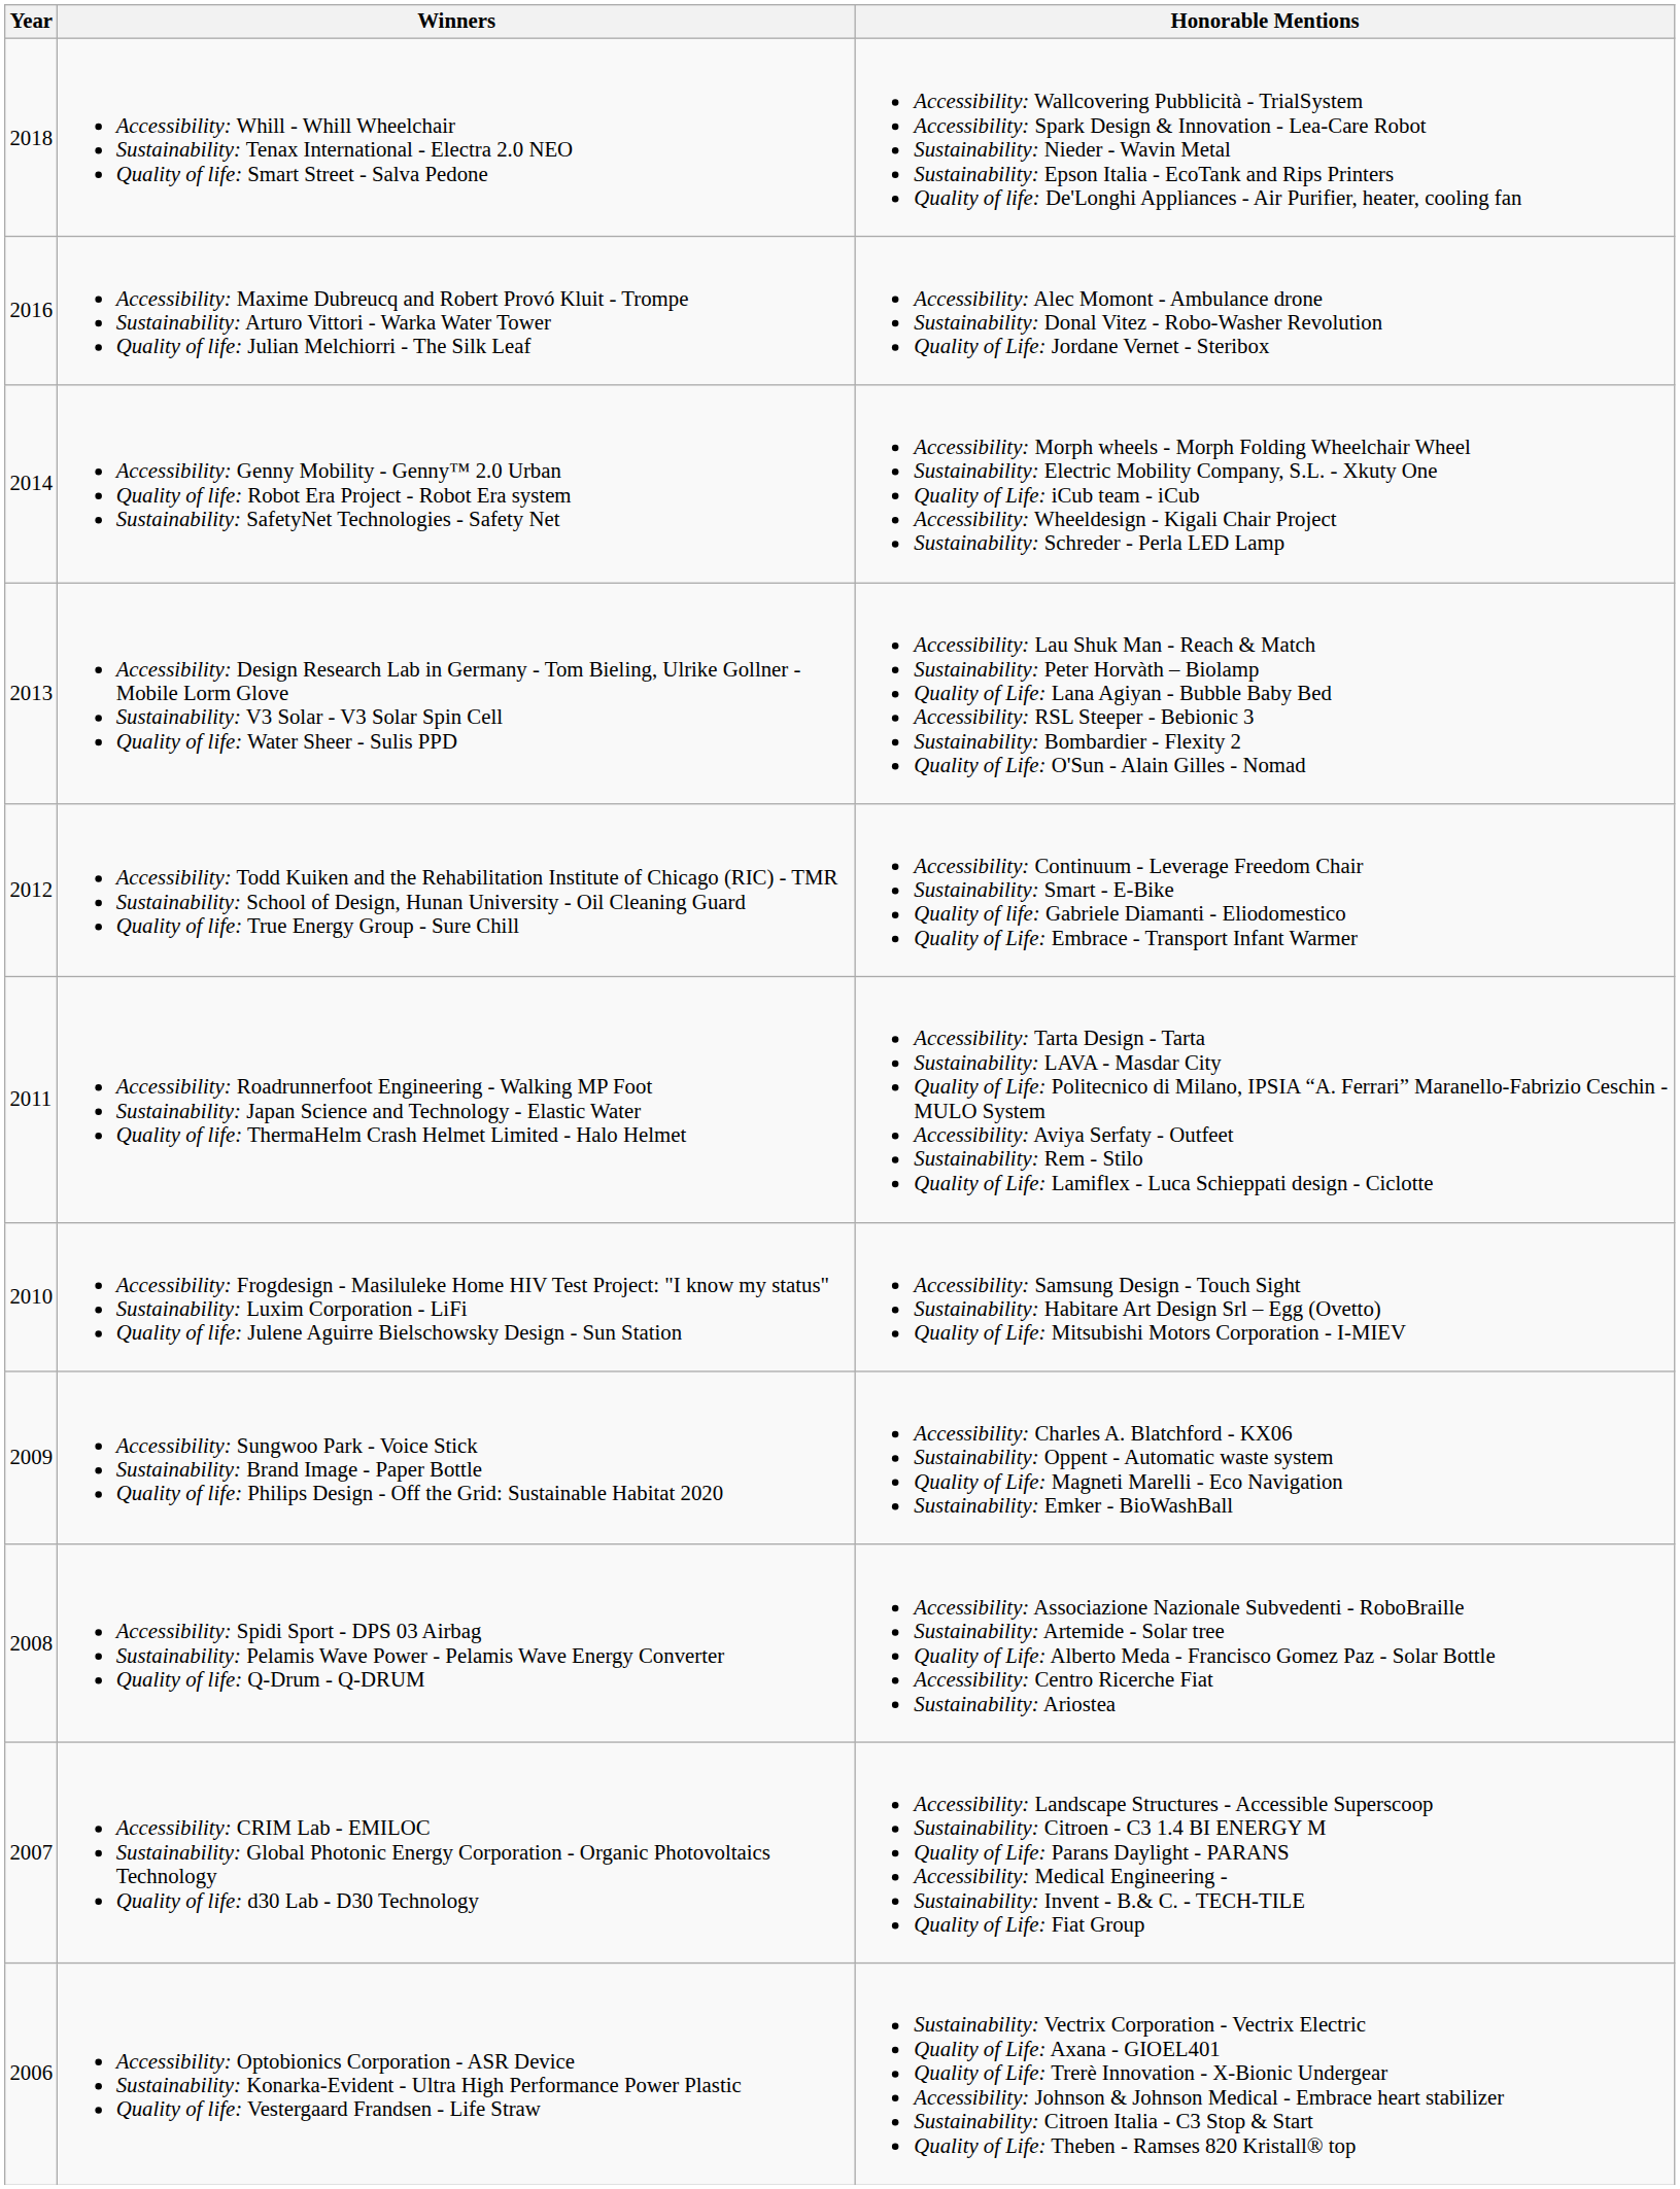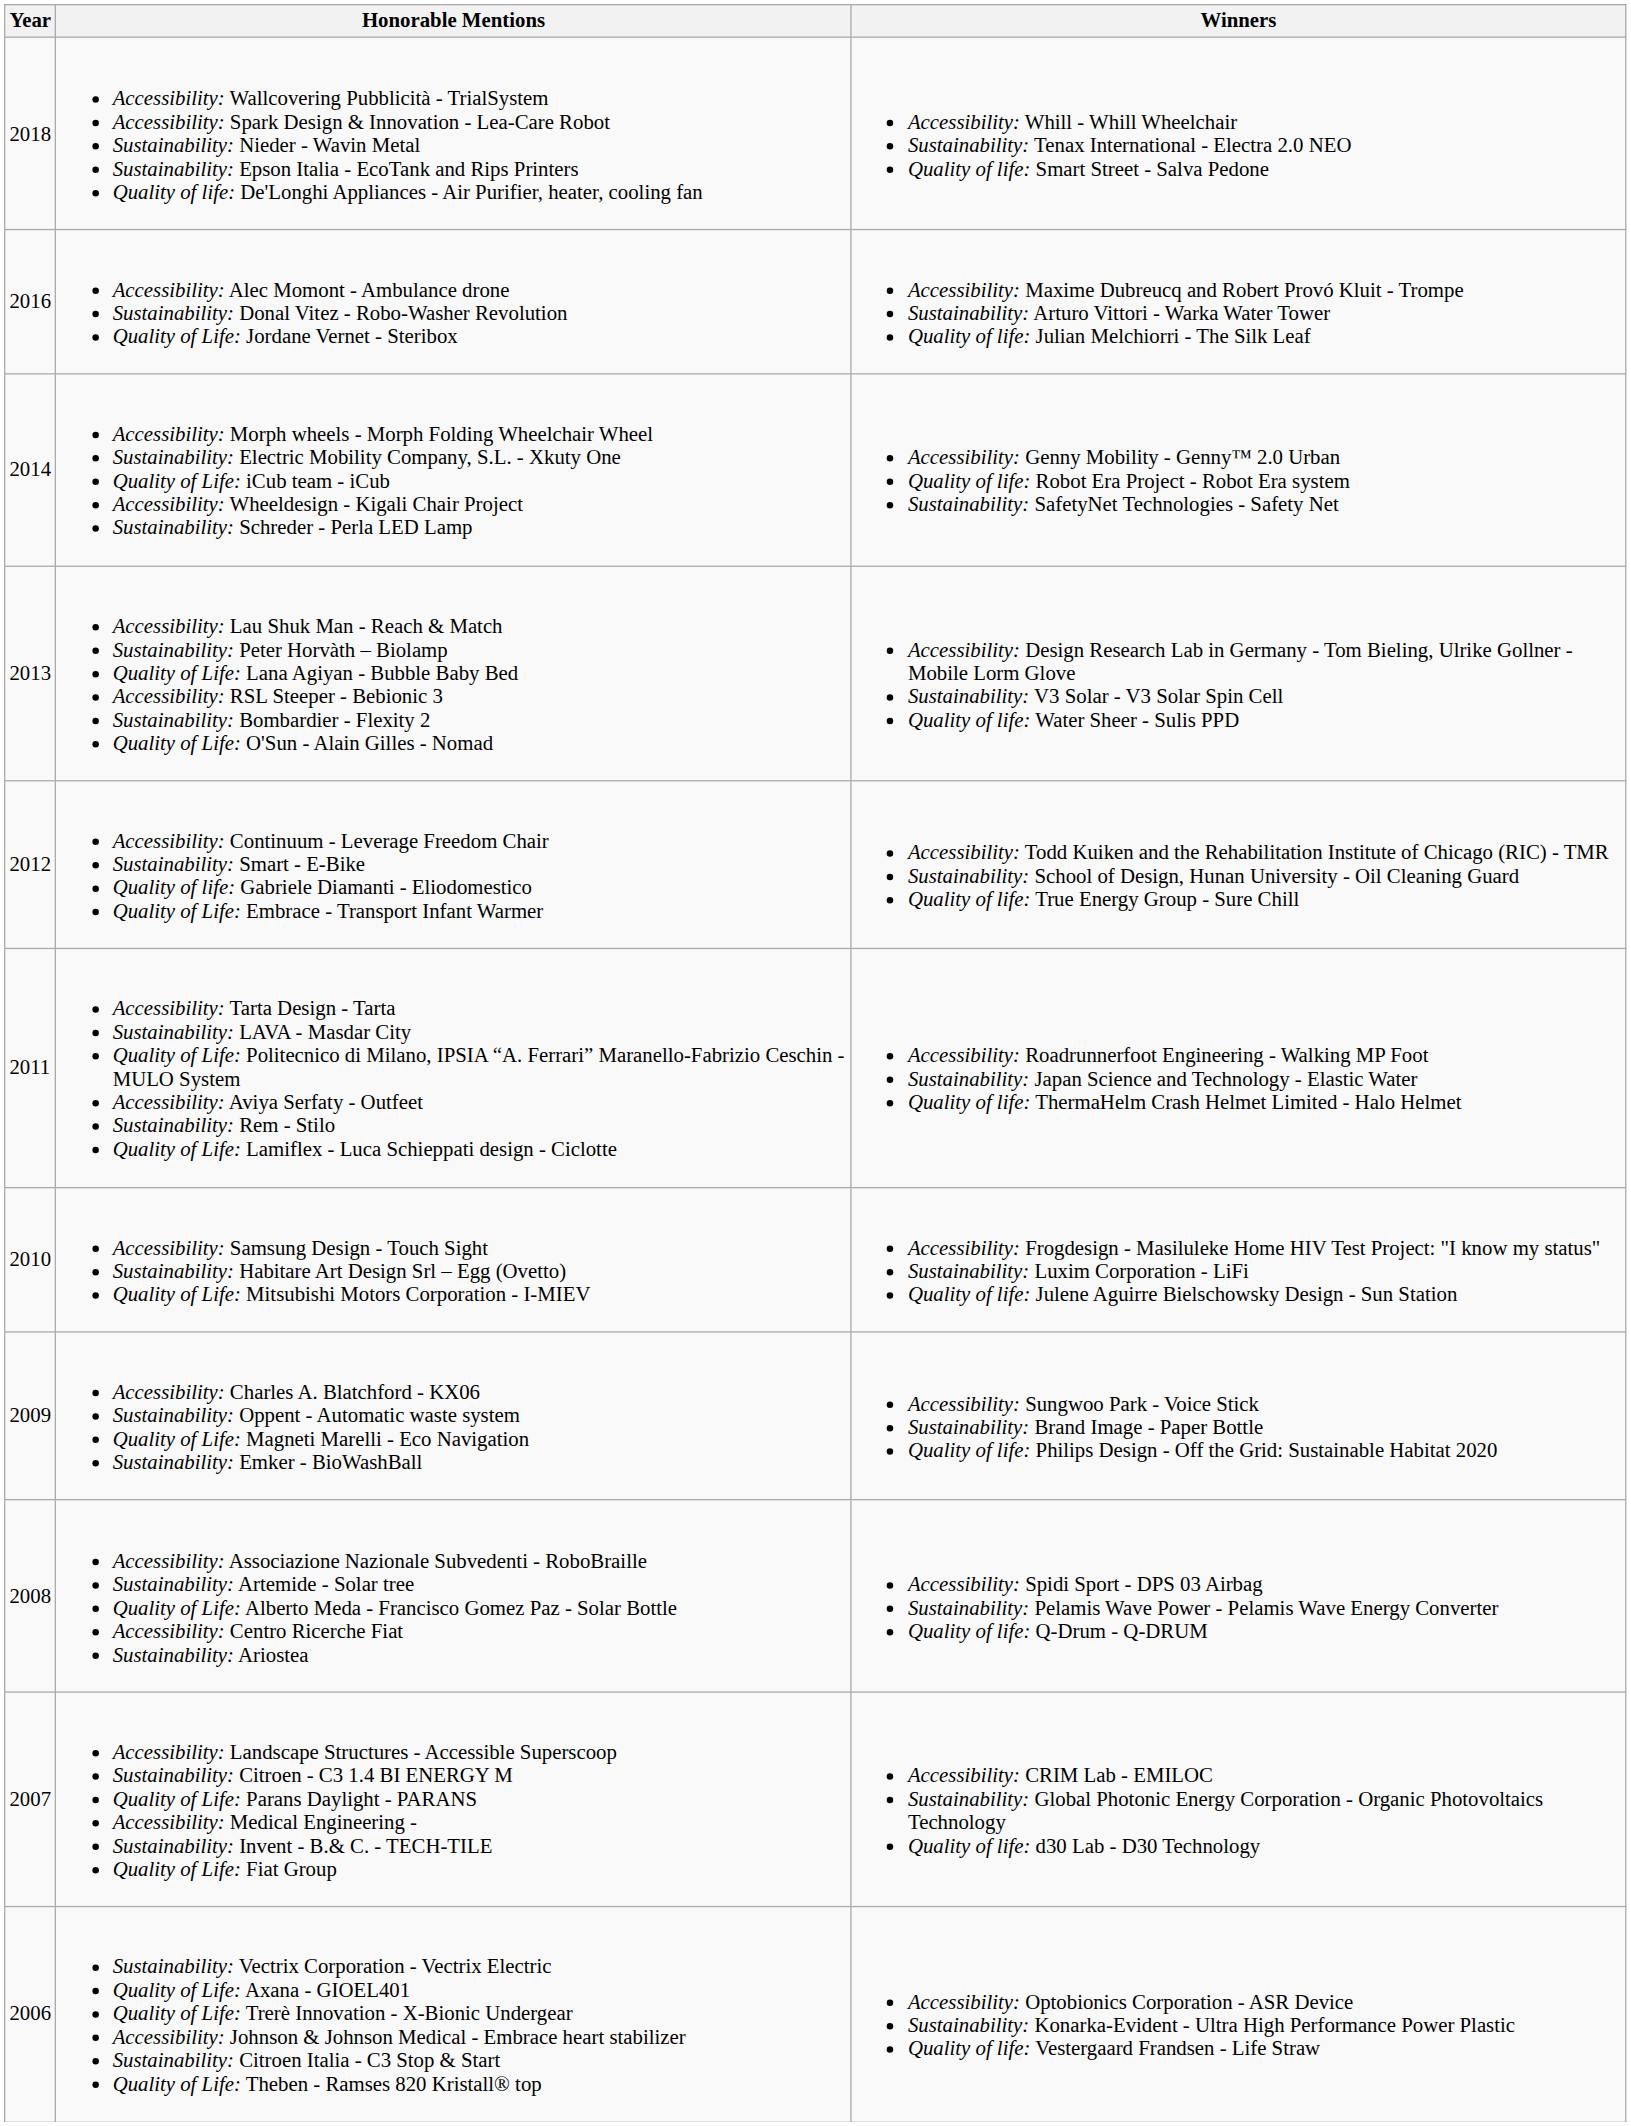columns swapped: Winners <-> Honorable Mentions
